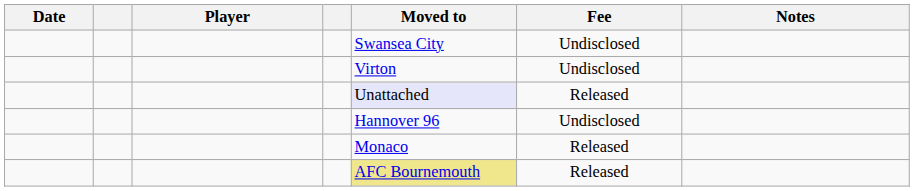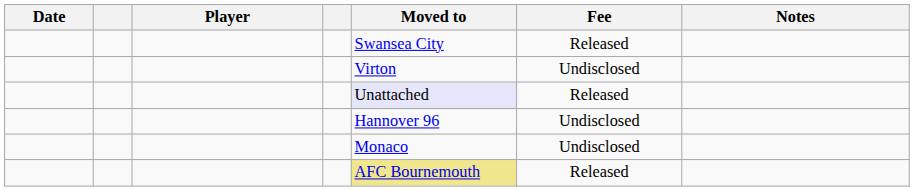row 2 | Fee: Undisclosed -> Released
row 6 | Fee: Released -> Undisclosed
